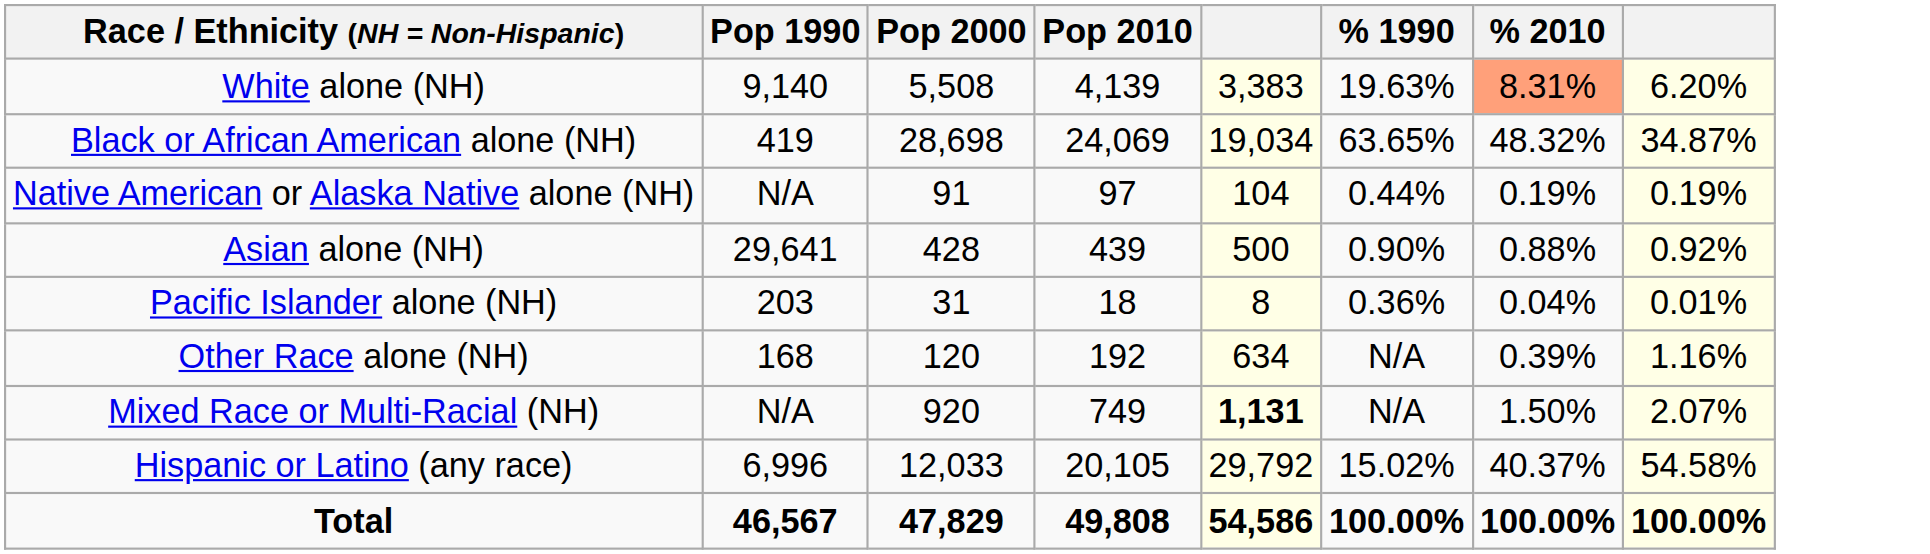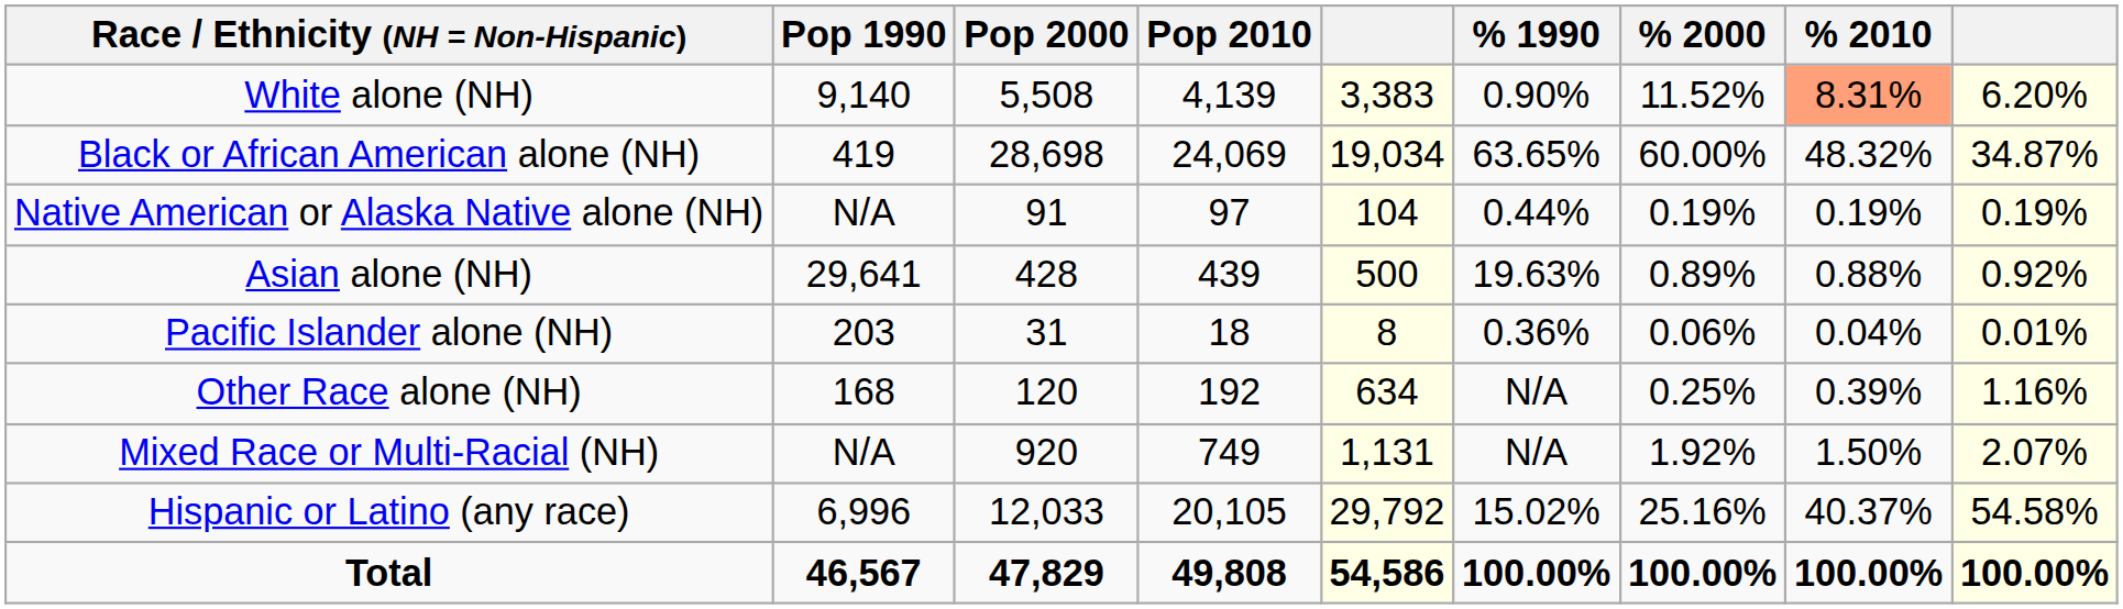+ column: % 2000 | 11.52% | 60.00% | 0.19% | 0.89% | 0.06% | 0.25% | 1.92% | 25.16% | 100.00%
White alone (NH) | % 1990: 19.63% -> 0.90%
Asian alone (NH) | % 1990: 0.90% -> 19.63%
Mixed Race or Multi-Racial (NH) | column 5: bold -> normal
